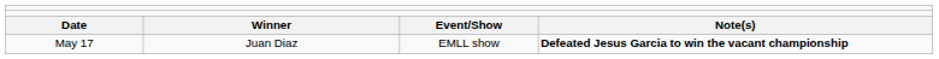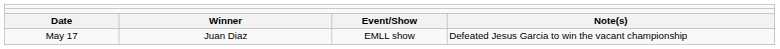May 17 | column 4: bold -> normal
